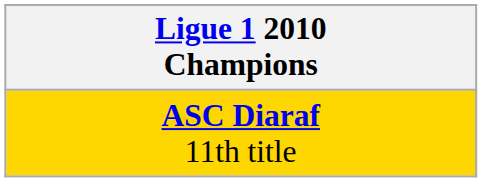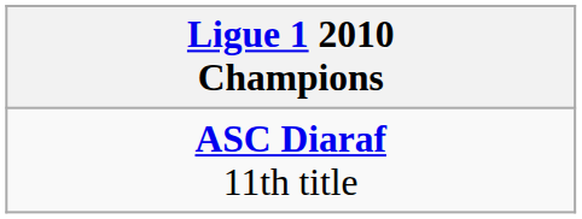row 2 | column 1: gold background -> no background
